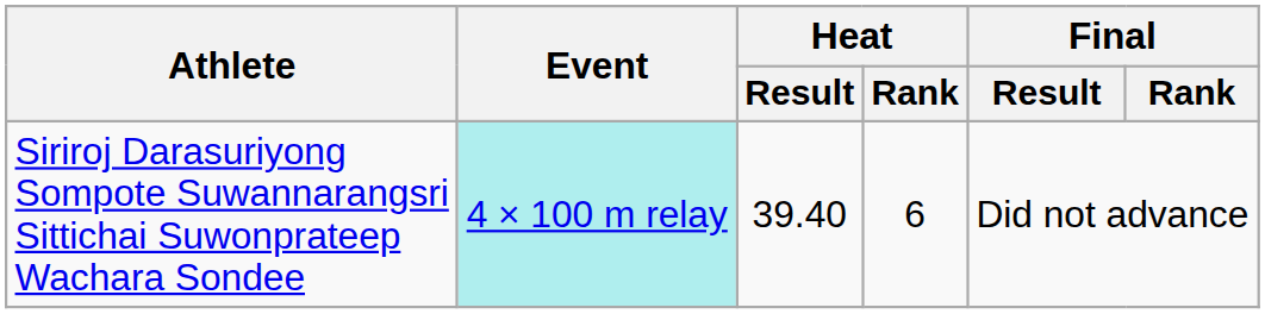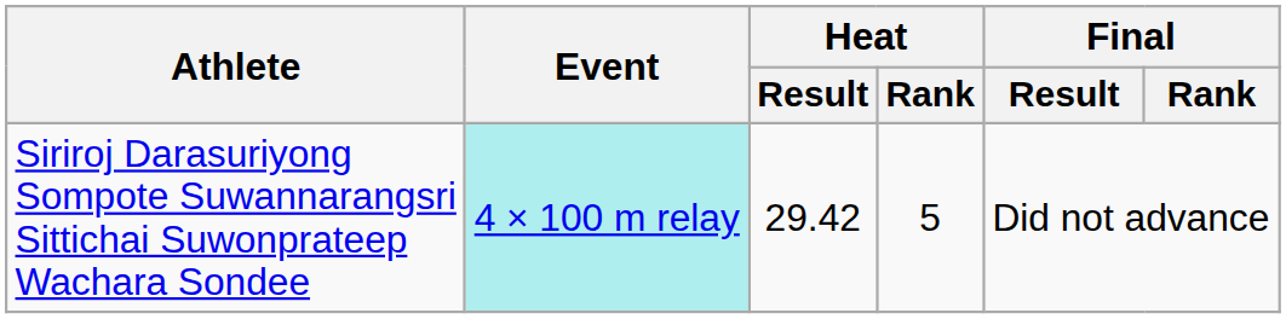row 3 | Heat / Result: 39.40 -> 29.42
row 3 | Heat / Rank: 6 -> 5
